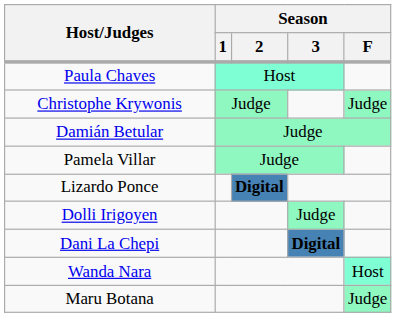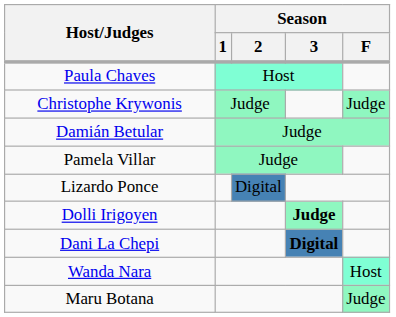Lizardo Ponce | Season / 2: bold -> normal
Dolli Irigoyen | Season / 3: normal -> bold
